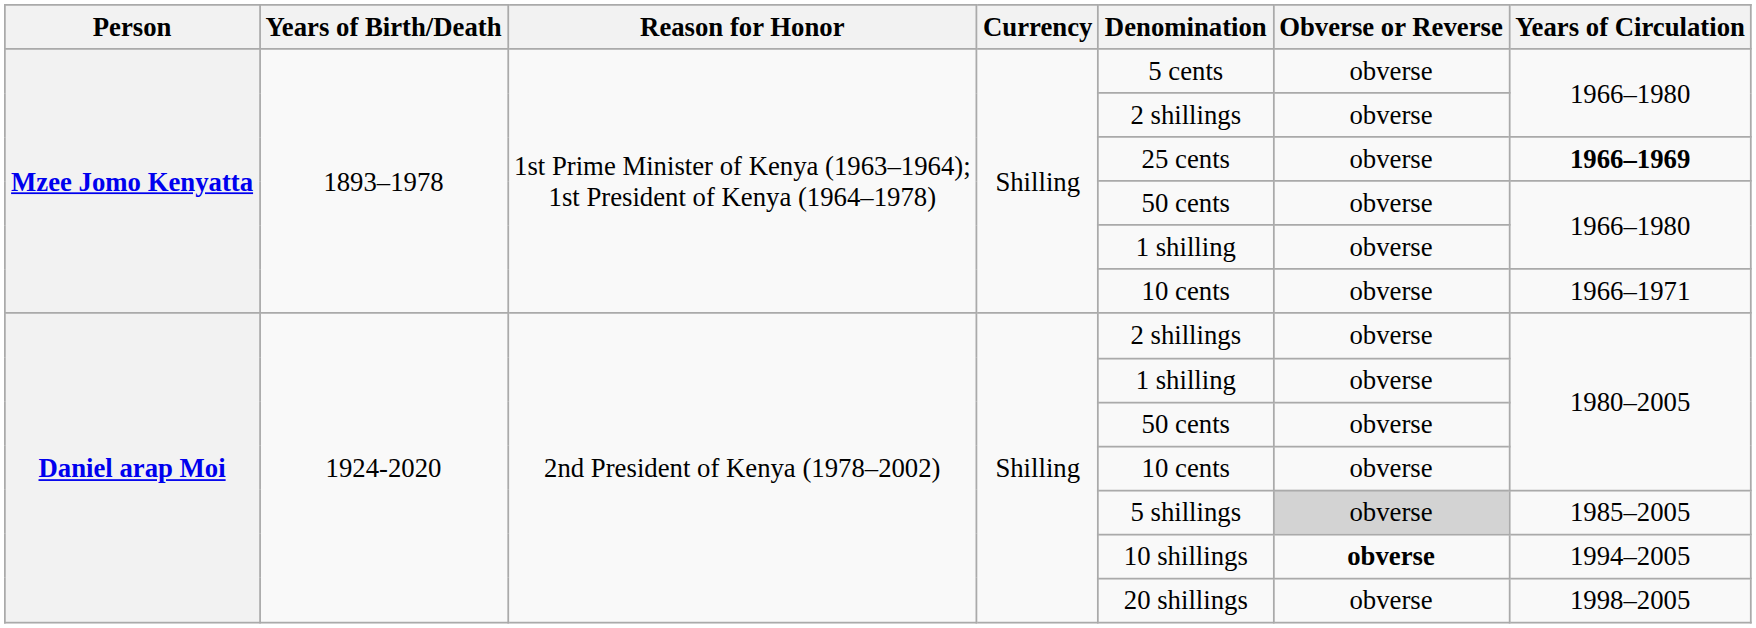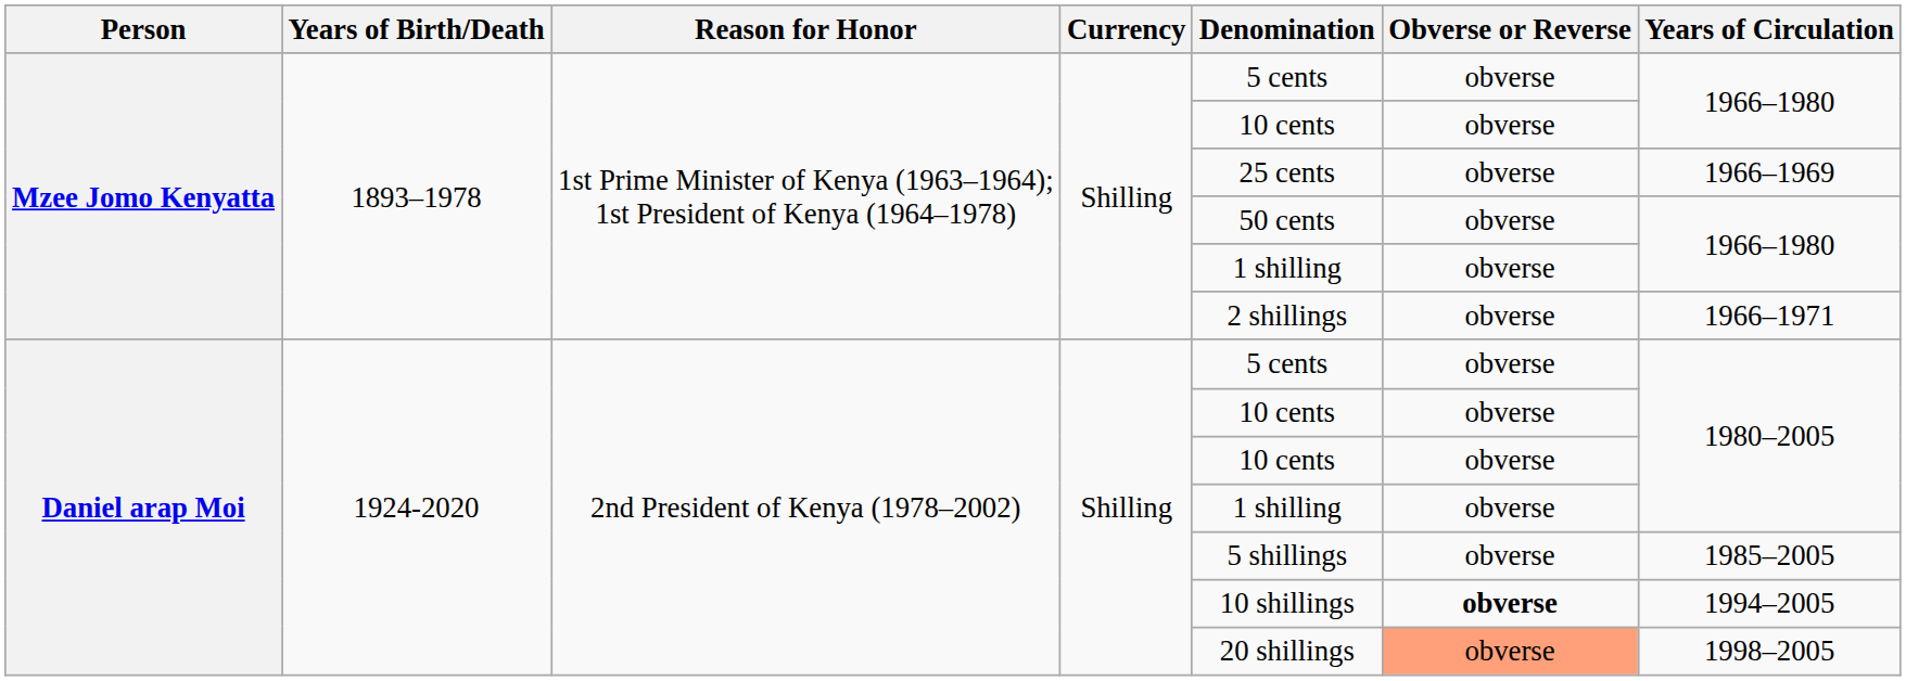row 3 | Denomination: 2 shillings -> 10 cents
row 4 | Years of Circulation: bold -> normal
row 7 | Denomination: 10 cents -> 2 shillings
row 8 | Denomination: 2 shillings -> 5 cents
row 9 | Denomination: 1 shilling -> 10 cents
row 10 | Denomination: 50 cents -> 10 cents
row 11 | Denomination: 10 cents -> 1 shilling
row 12 | Obverse or Reverse: lightgrey background -> no background
row 14 | Obverse or Reverse: no background -> lightsalmon background
